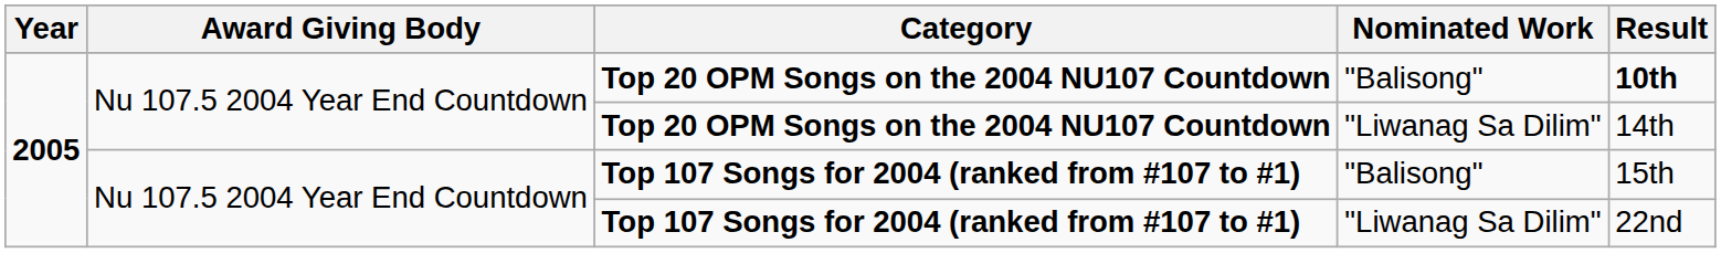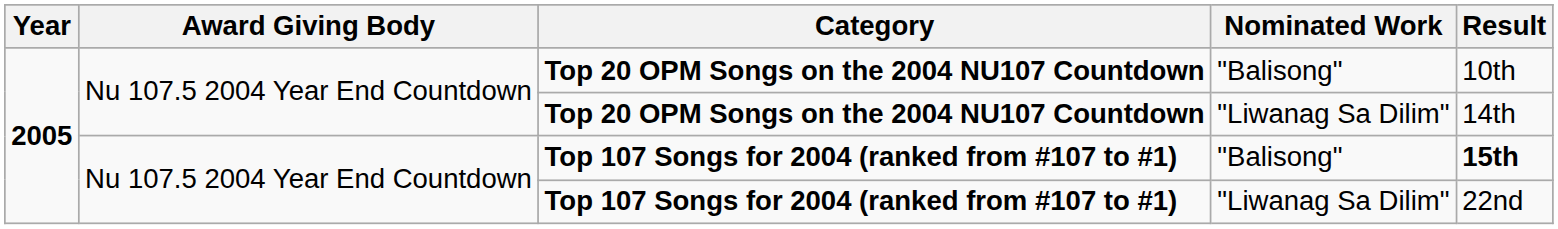Top 20 OPM Songs on the 2004 NU107 Countdown / "Balisong" | Result: bold -> normal
Top 107 Songs for 2004 (ranked from #107 to #1) / "Balisong" | Result: normal -> bold
